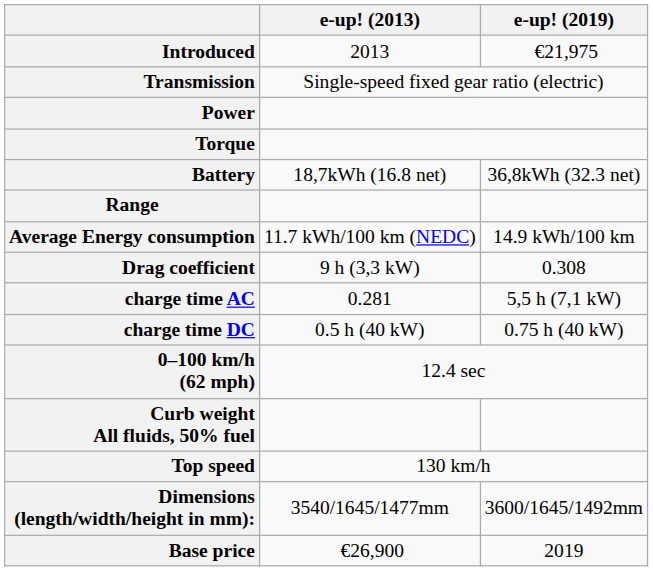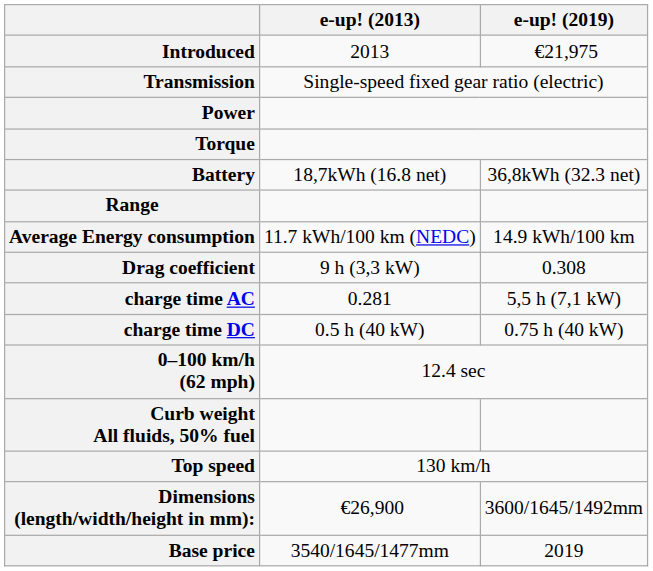Dimensions (length/width/height in mm): | e-up! (2013): 3540/1645/1477mm -> €26,900
Base price | e-up! (2013): €26,900 -> 3540/1645/1477mm
